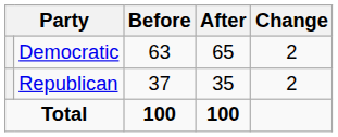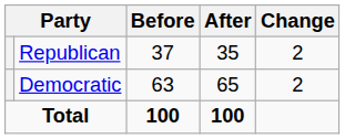rows swapped: Democratic <-> Republican
